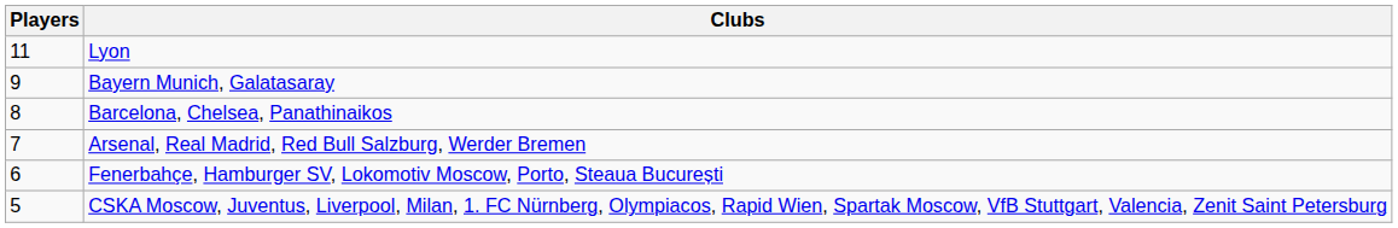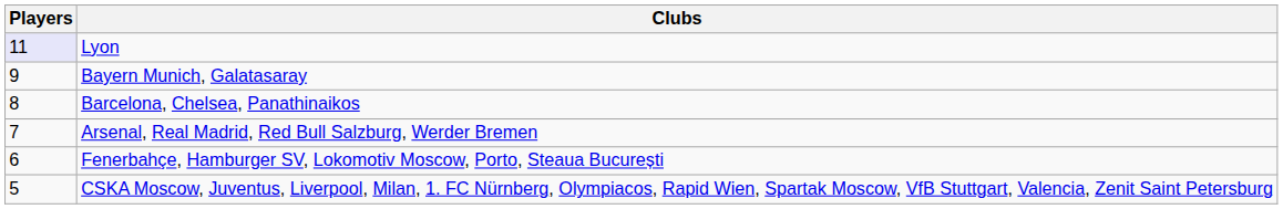Lyon | Players: no background -> lavender background
